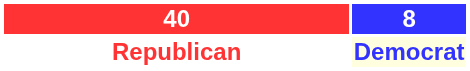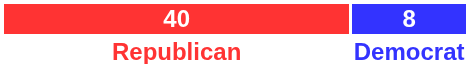Republican | column 2: lightyellow background -> no background
